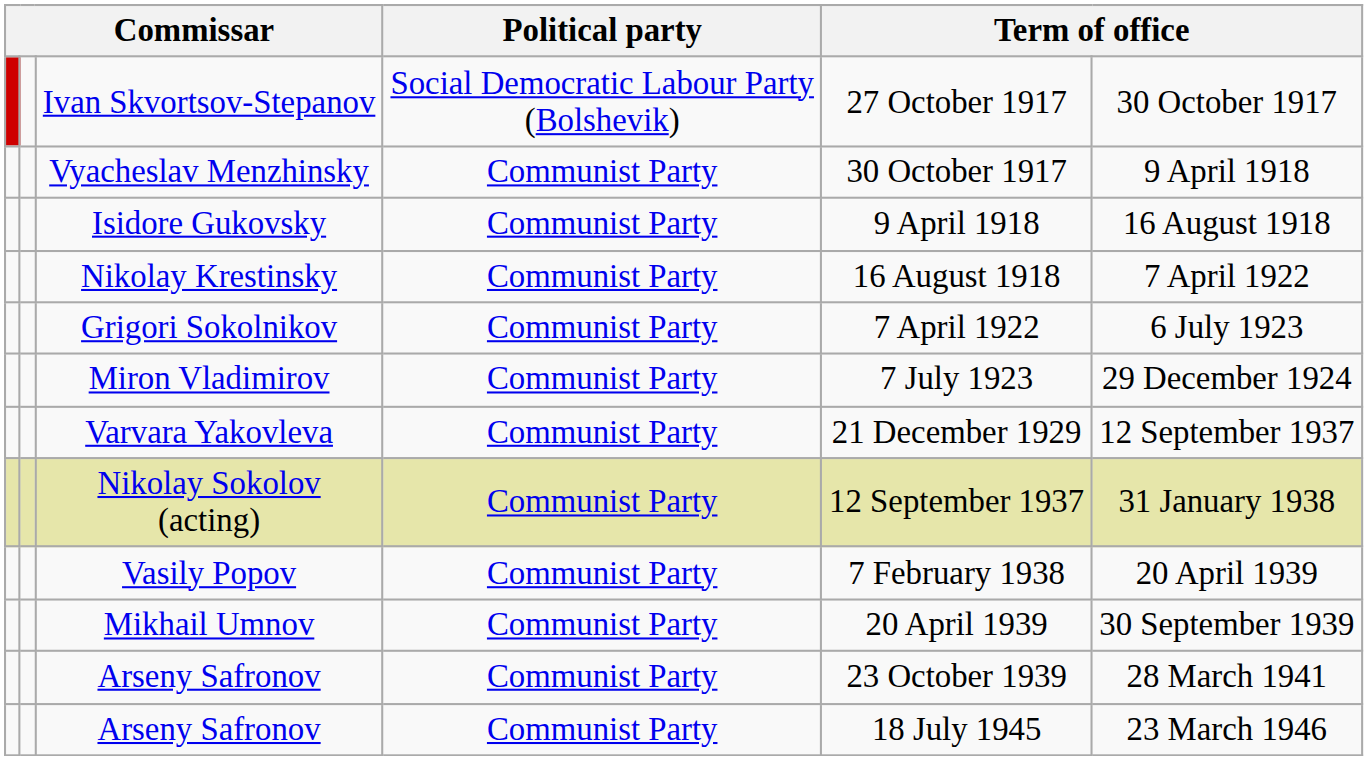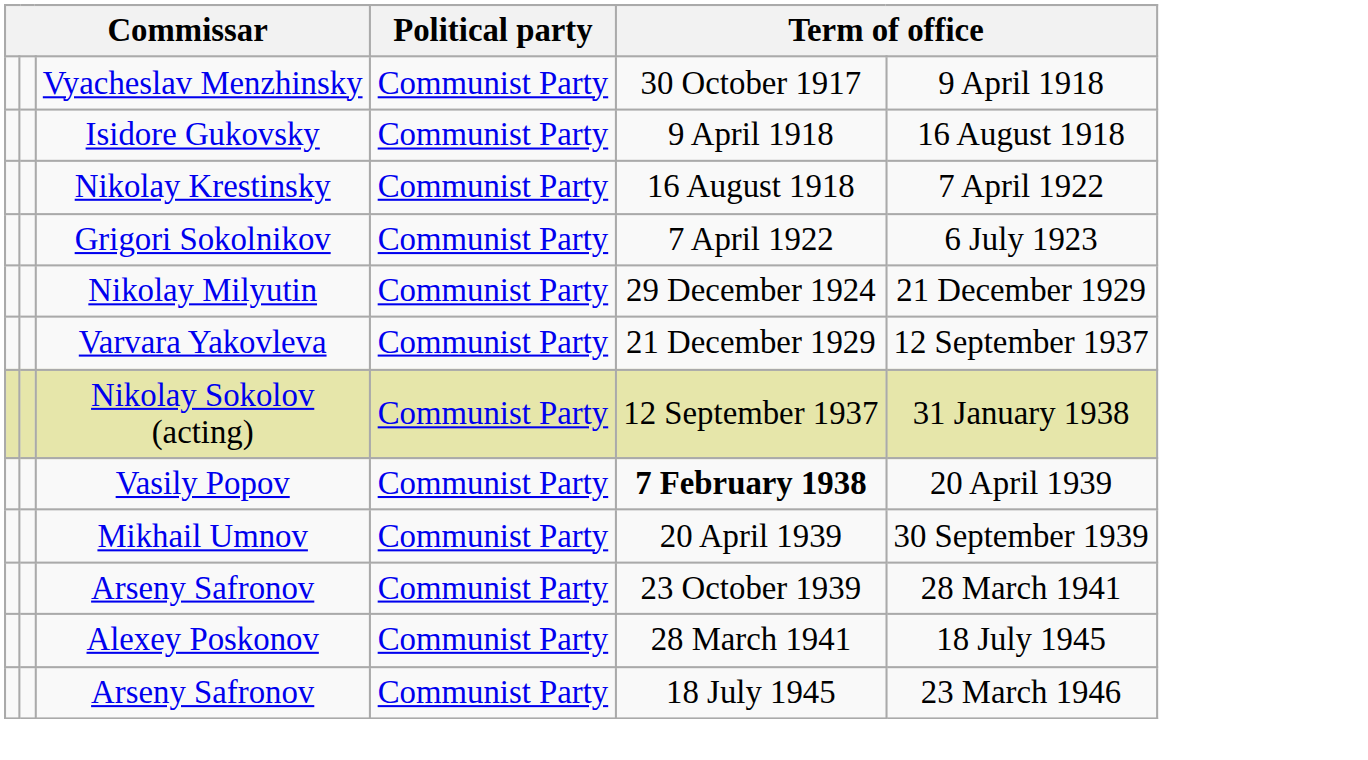- row: Ivan Skvortsov-Stepanov | Social Democratic Labour Party (Bolshevik) | 27 October 1917 | 30 October 1917
- row: Miron Vladimirov | Communist Party | 7 July 1923 | 29 December 1924
+ row: Nikolay Milyutin | Communist Party | 29 December 1924 | 21 December 1929
Vasily Popov | column 5: normal -> bold
+ row: Alexey Poskonov | Communist Party | 28 March 1941 | 18 July 1945
